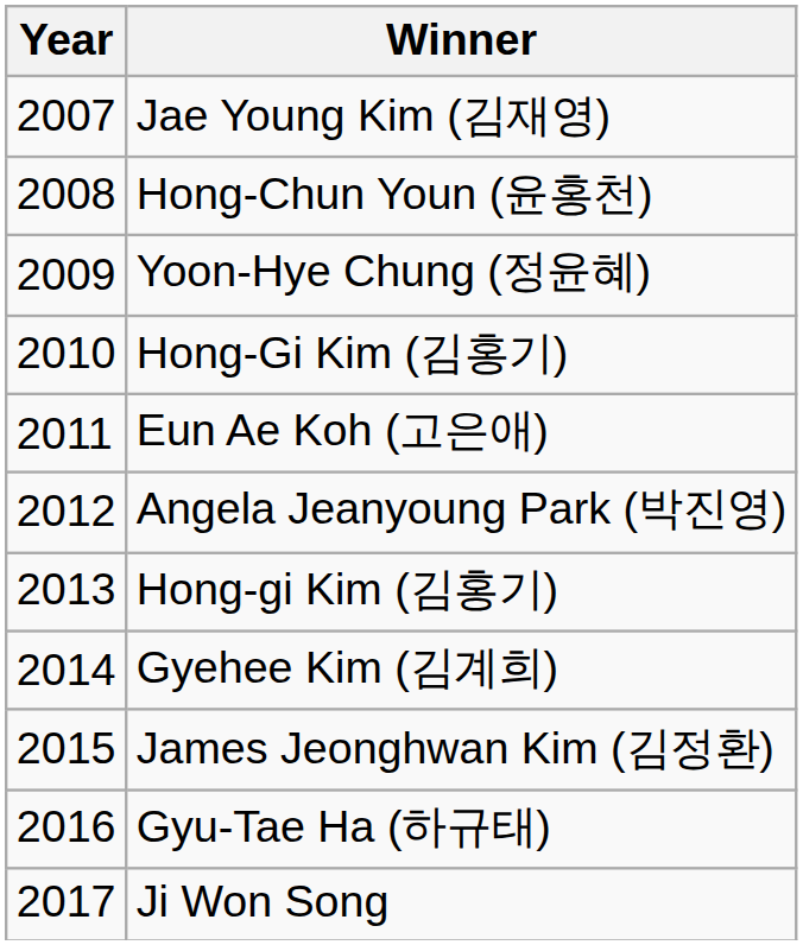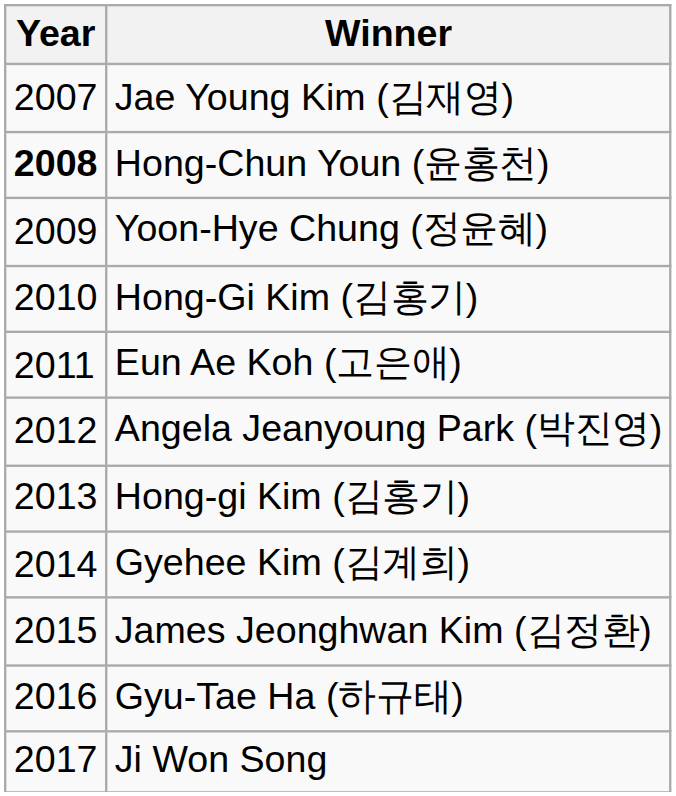Hong-Chun Youn (윤홍천) | Year: normal -> bold
